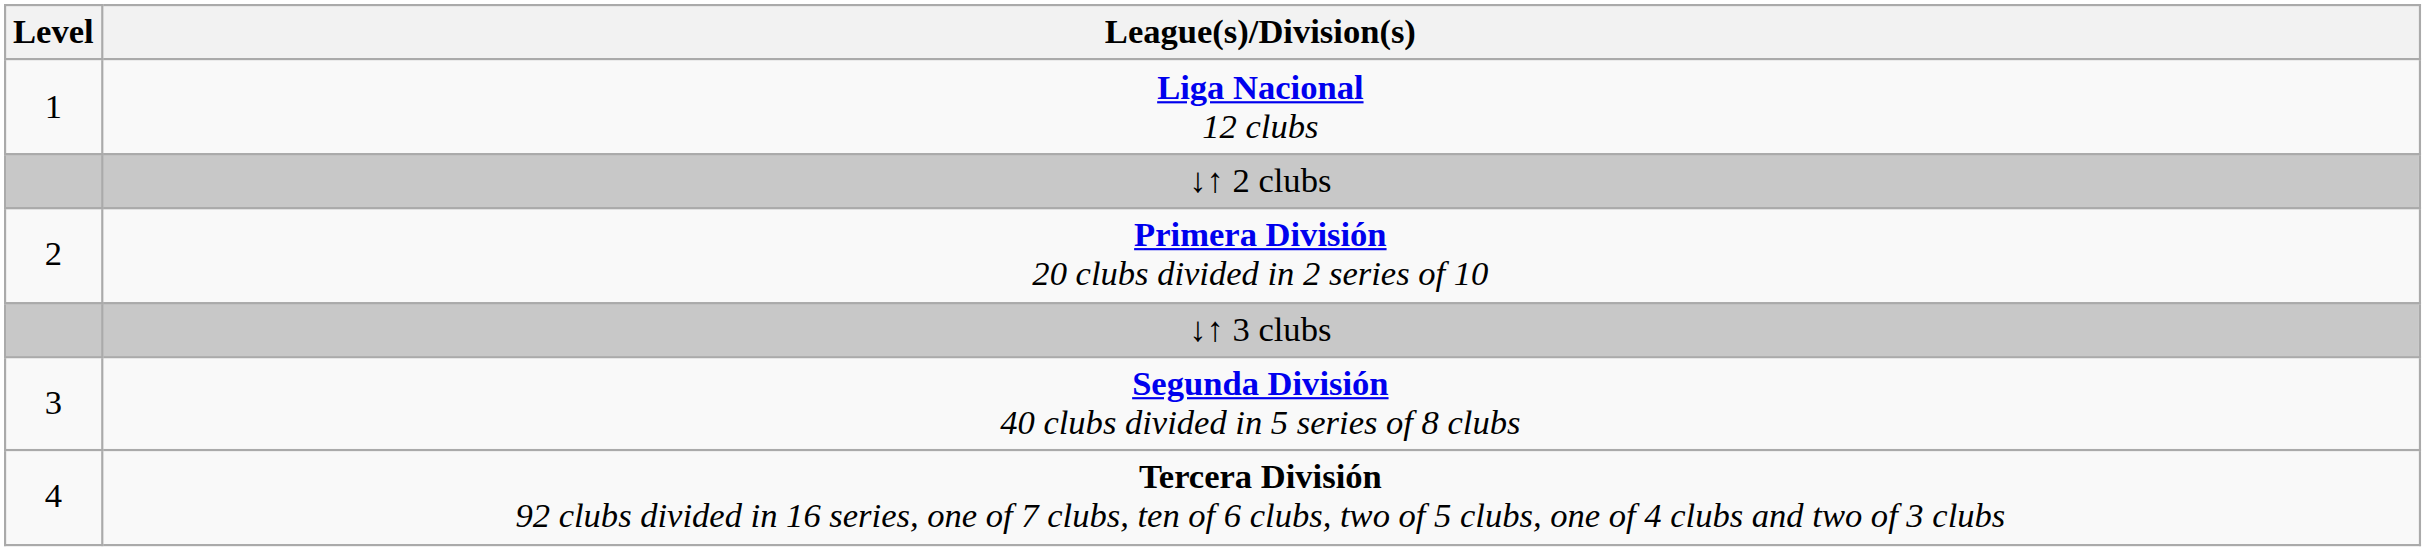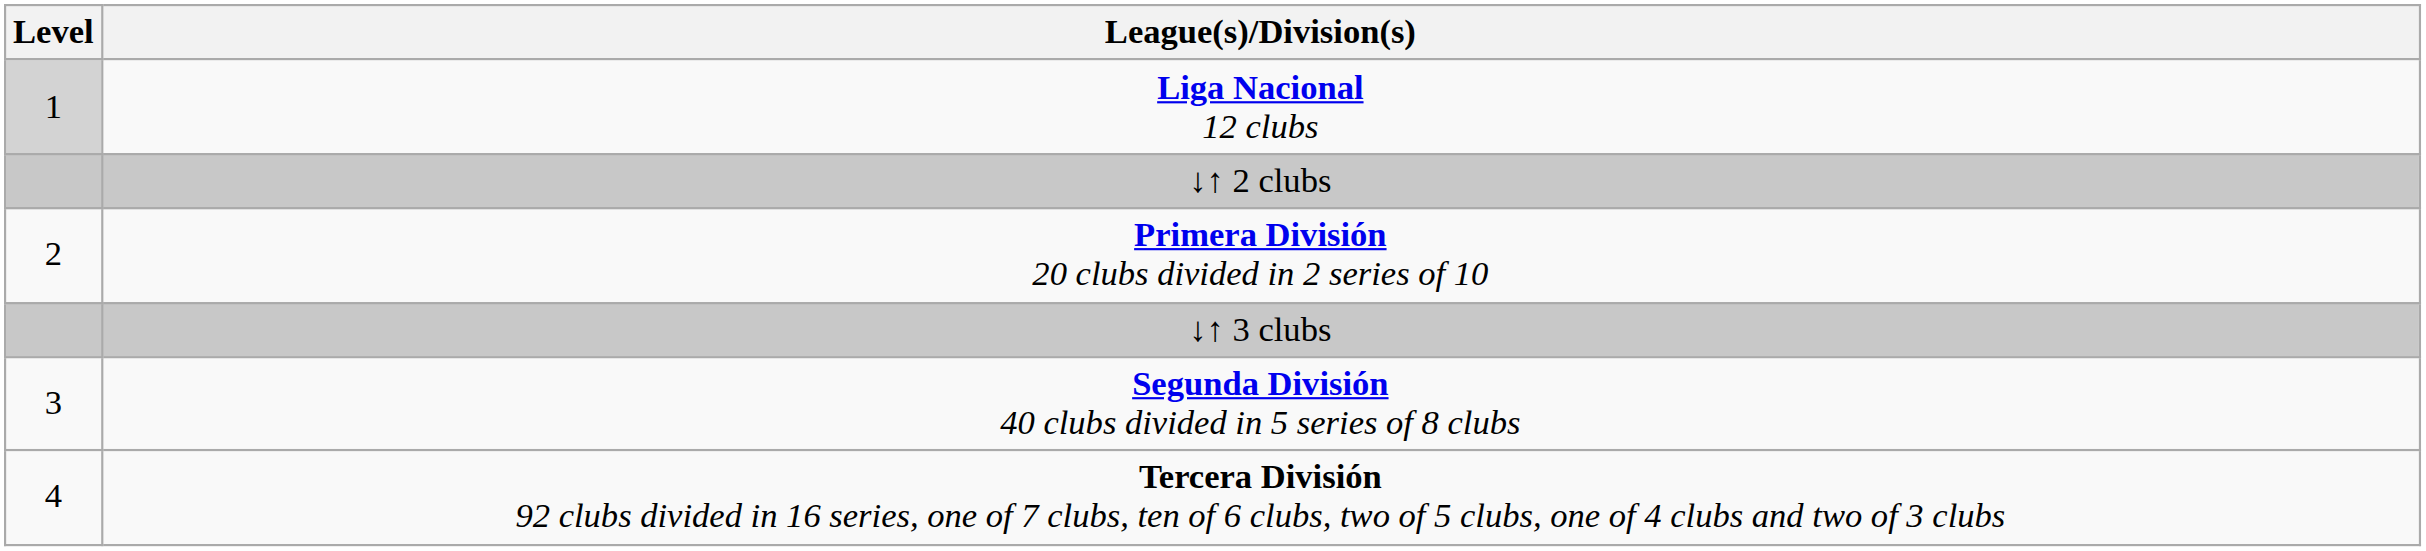Liga Nacional 12 clubs | Level: no background -> lightgrey background
